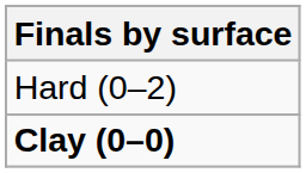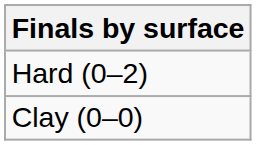row 3 | column 1: bold -> normal
